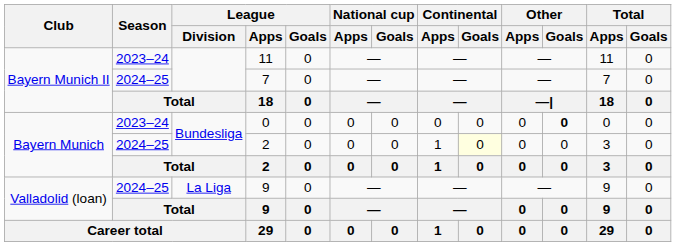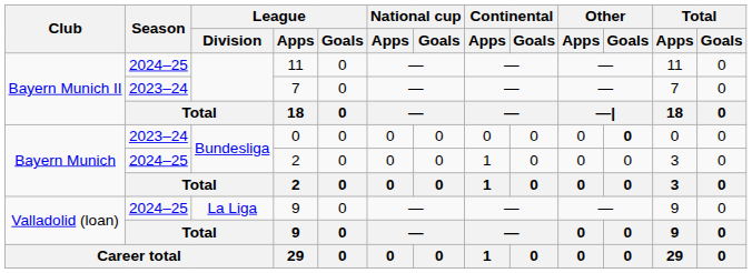row 3 | Season: 2023–24 -> 2024–25
row 4 | Season: 2024–25 -> 2023–24
row 7 | Continental / Goals: lightyellow background -> no background
